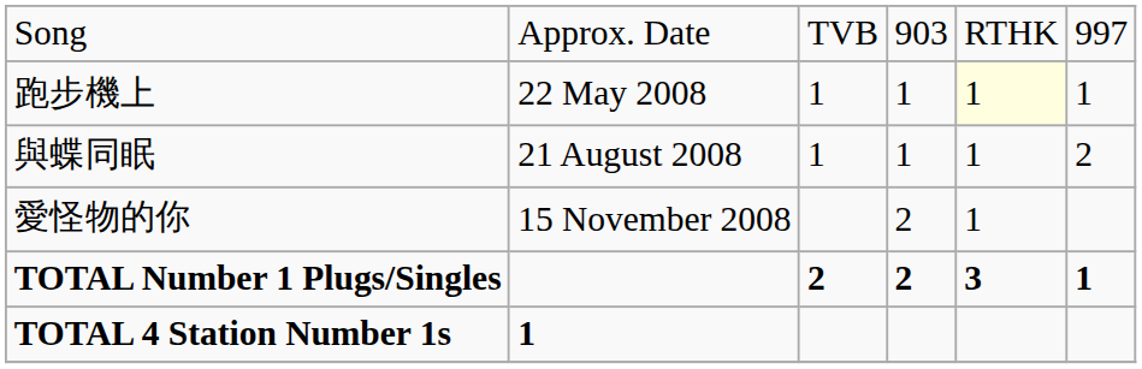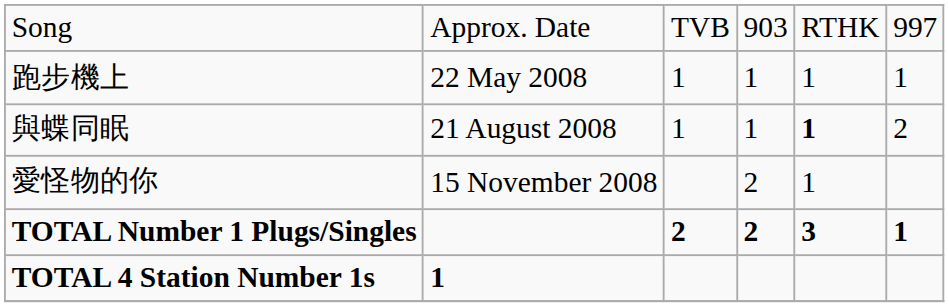跑步機上 | column 5: lightyellow background -> no background
與蝶同眠 | column 5: normal -> bold
